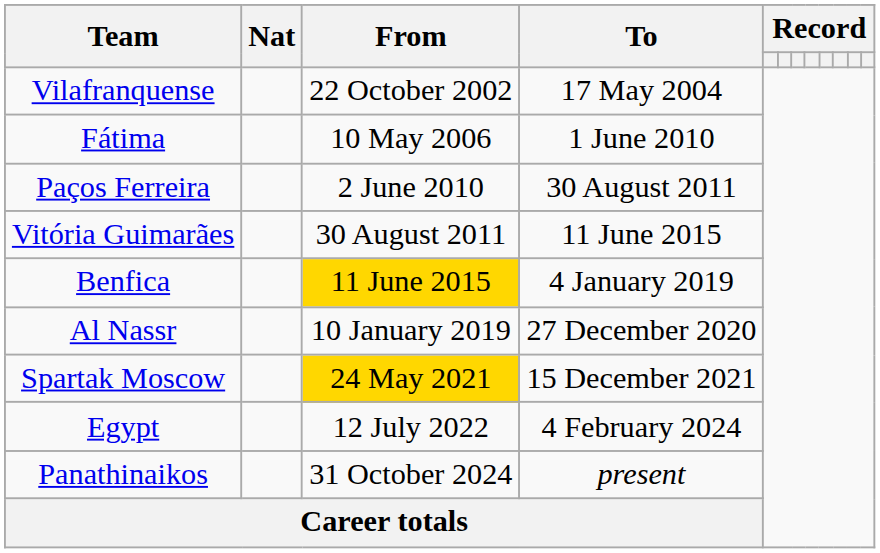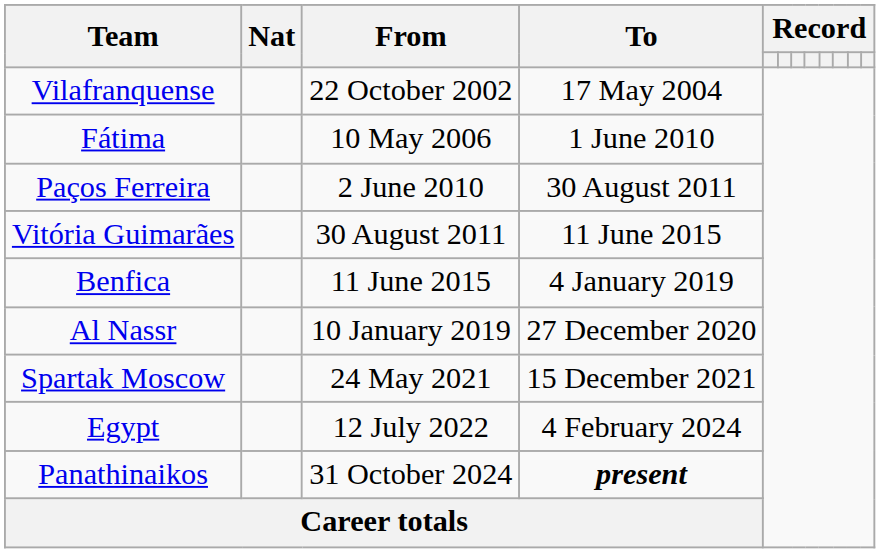Benfica | From: gold background -> no background
Spartak Moscow | From: gold background -> no background
Panathinaikos | To: normal -> bold
